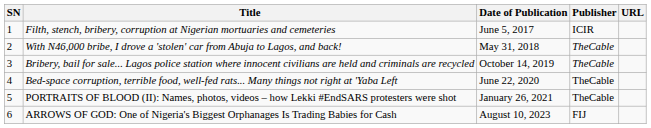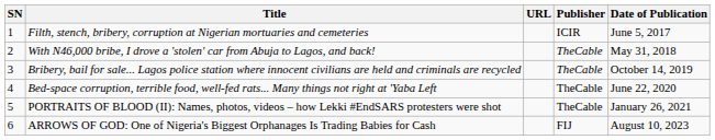columns swapped: Date of Publication <-> URL
